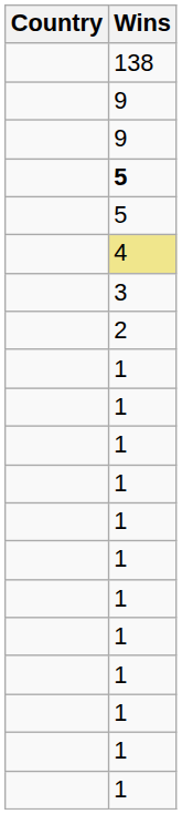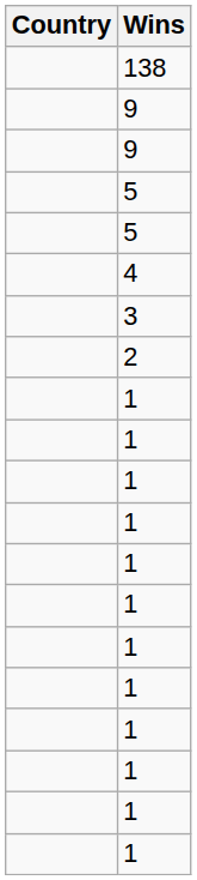row 5 | Wins: bold -> normal
row 7 | Wins: khaki background -> no background
